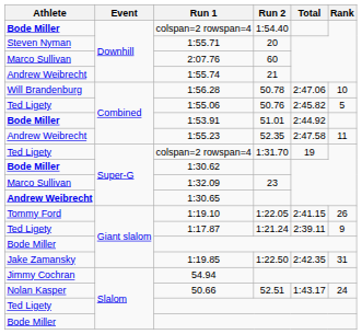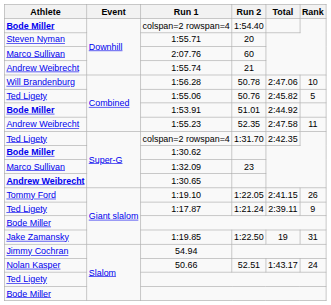Ted Ligety / colspan=2 rowspan=4 | Total: 19 -> 2:42.35
1:19.85 | Total: 2:42.35 -> 19
